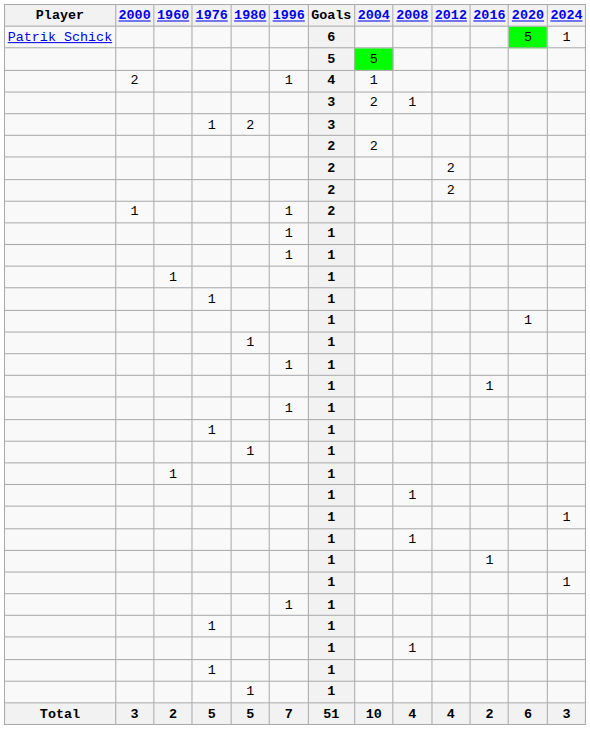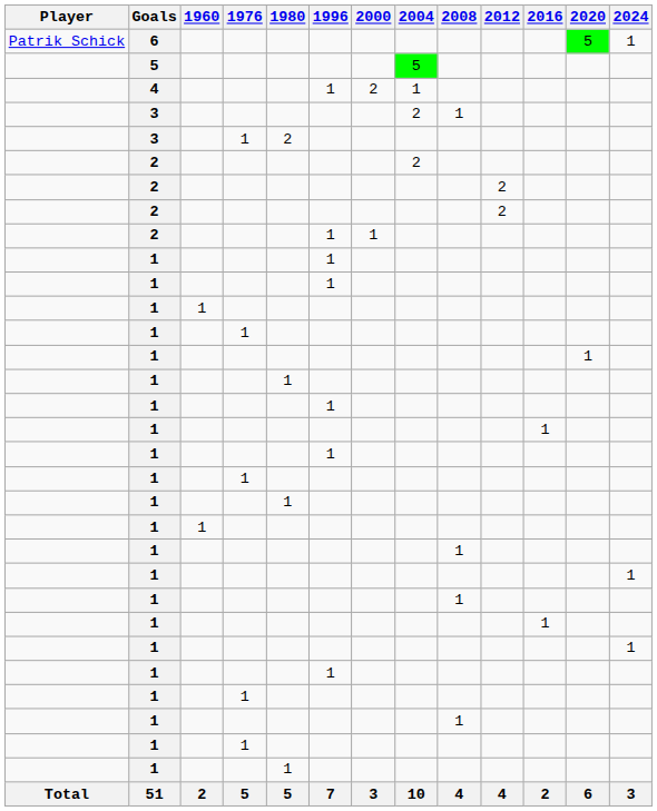columns swapped: Goals <-> 2000
